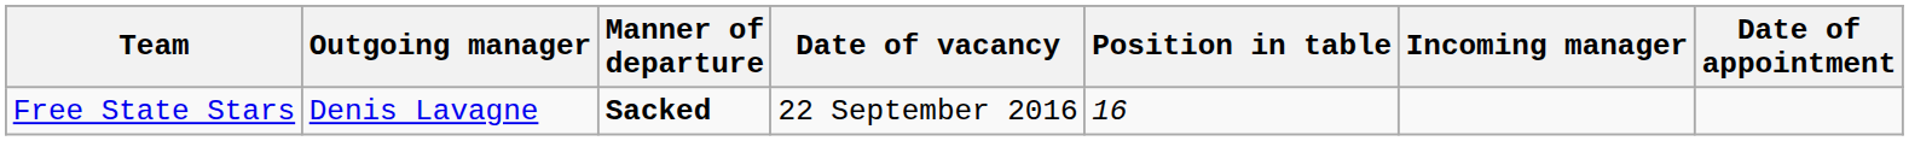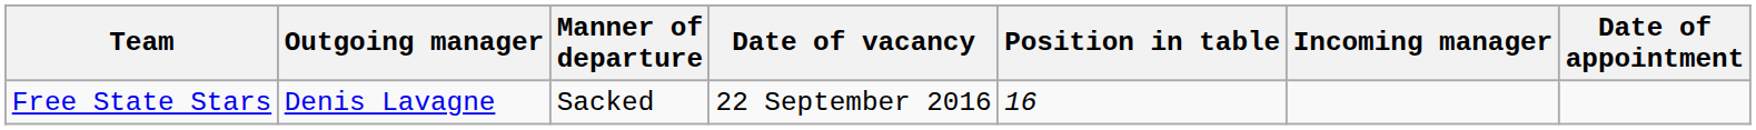Free State Stars | Manner of departure: bold -> normal
